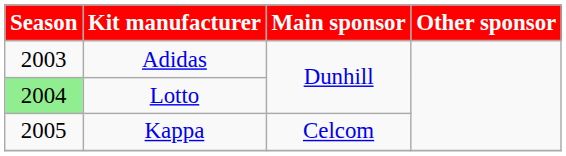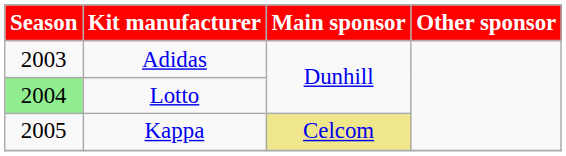Kappa | Main sponsor: no background -> khaki background
